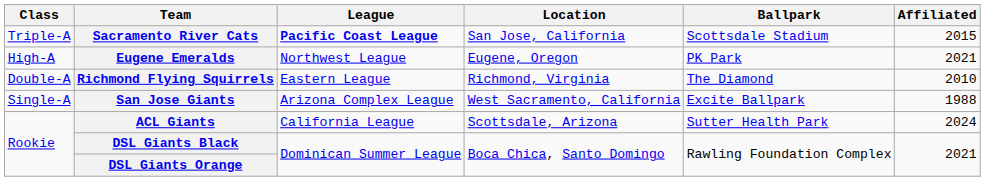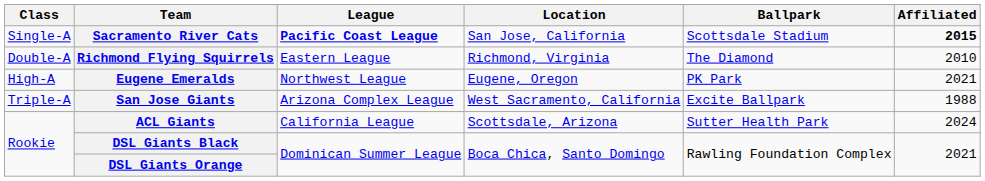Sacramento River Cats | Class: Triple-A -> Single-A
Sacramento River Cats | Affiliated: normal -> bold
rows swapped: Richmond Flying Squirrels <-> Eugene Emeralds
San Jose Giants | Class: Single-A -> Triple-A
